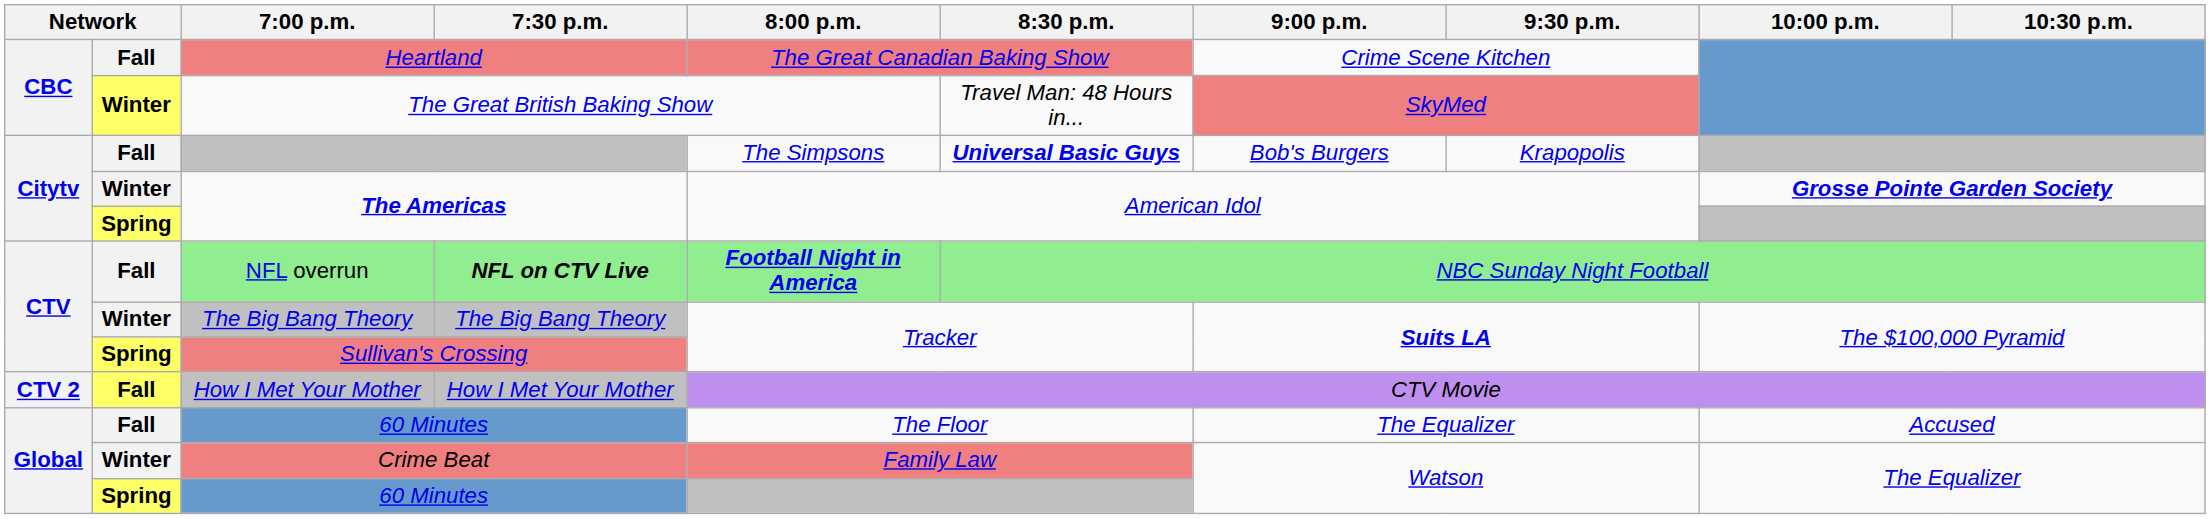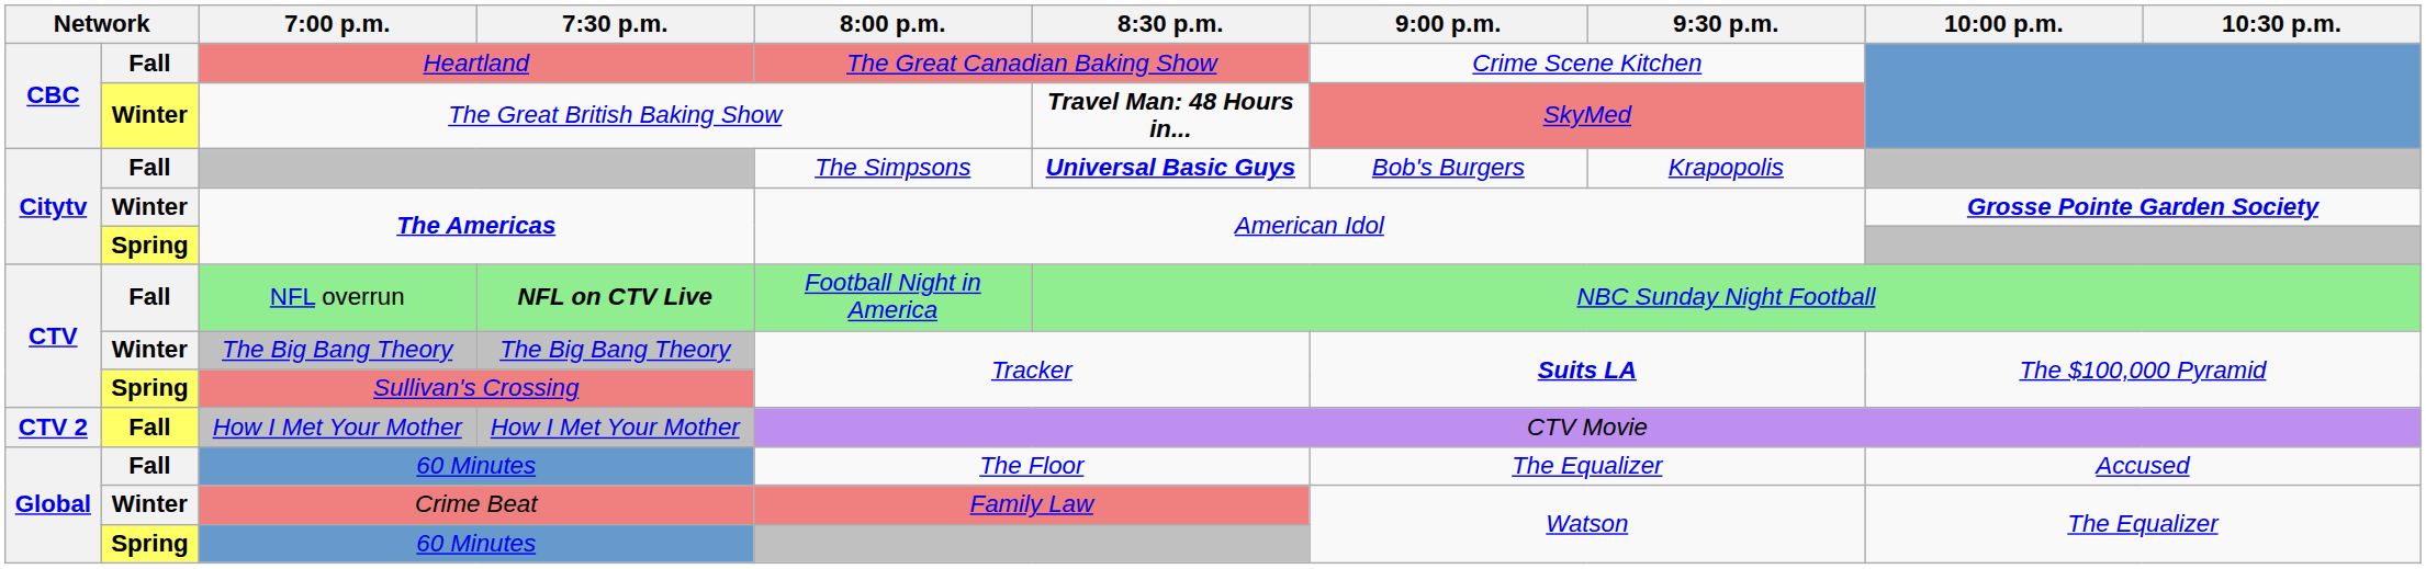The Great British Baking Show | 8:30 p.m.: normal -> bold
NFL overrun | 8:00 p.m.: bold -> normal
